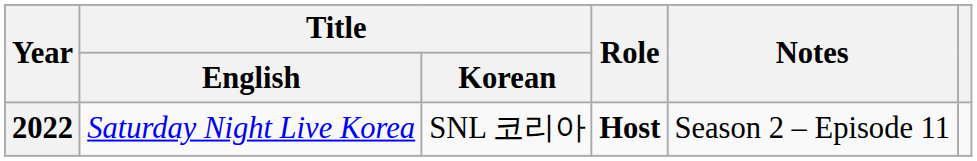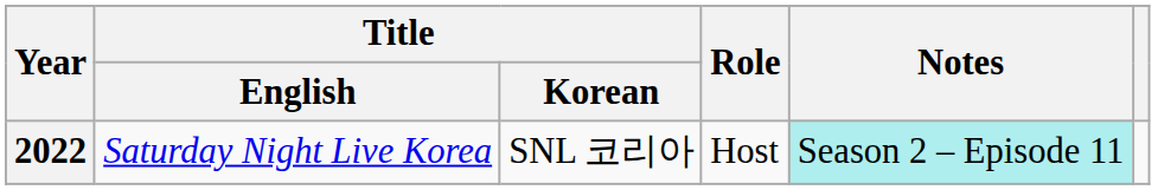2022 | Role: bold -> normal
2022 | Notes: no background -> paleturquoise background
